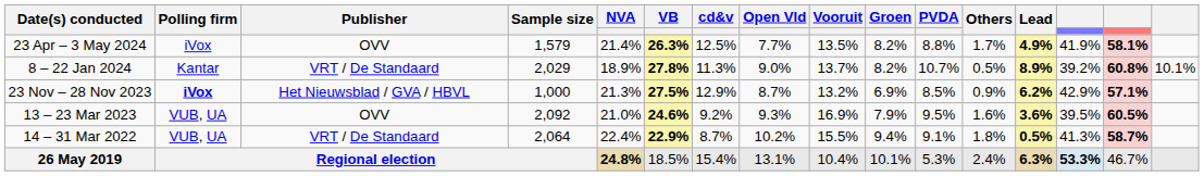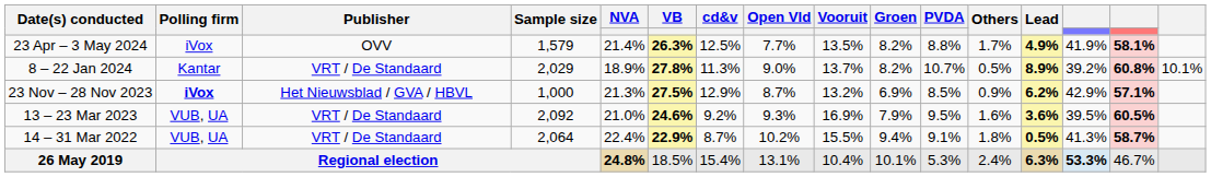13 – 23 Mar 2023 | Publisher: OVV -> VRT / De Standaard
